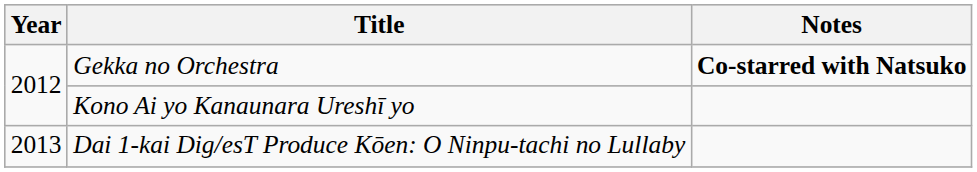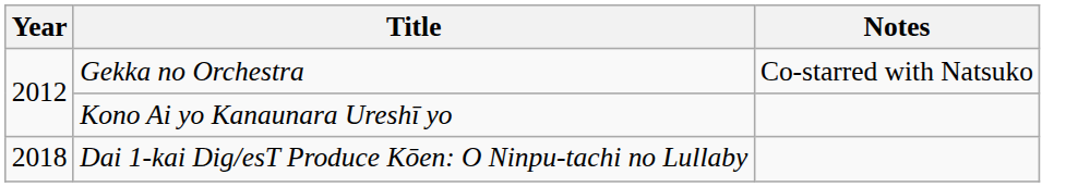Gekka no Orchestra | Notes: bold -> normal
Dai 1-kai Dig/esT Produce Kōen: O Ninpu-tachi no Lullaby | Year: 2013 -> 2018
